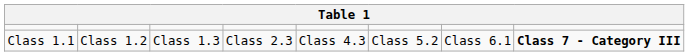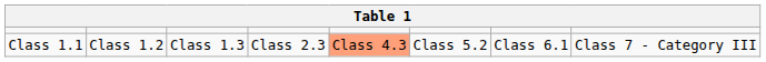Class 1.1 | column 5: no background -> lightsalmon background
Class 1.1 | column 8: bold -> normal
